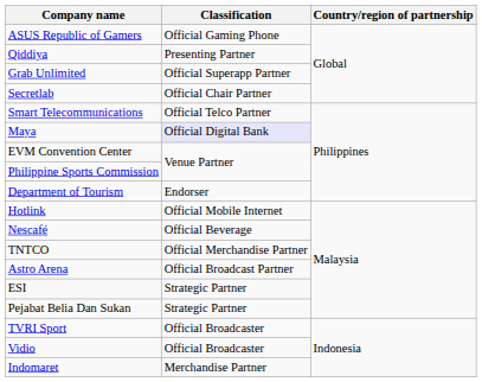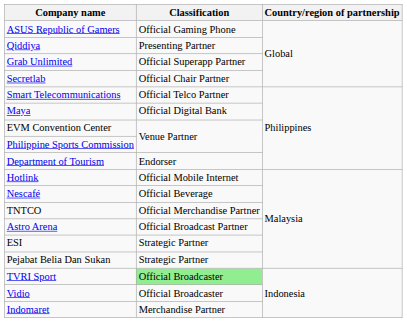Maya | Classification: lavender background -> no background
TVRI Sport | Classification: no background -> lightgreen background
